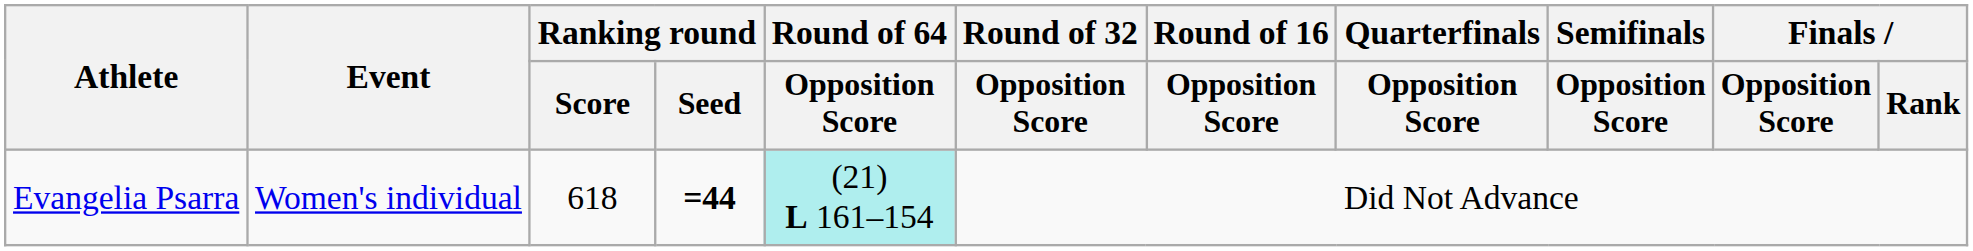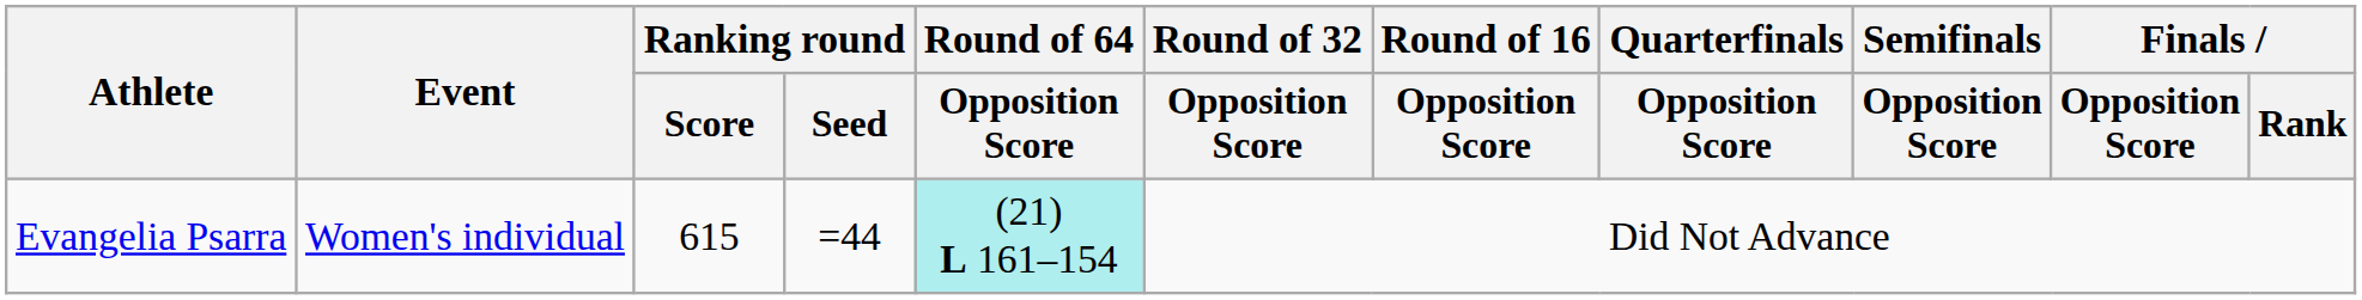Evangelia Psarra | Ranking round / Score: 618 -> 615
Evangelia Psarra | Ranking round / Seed: bold -> normal
